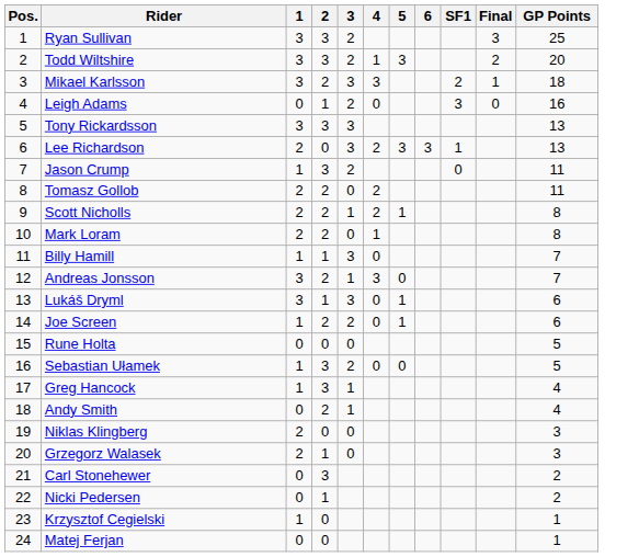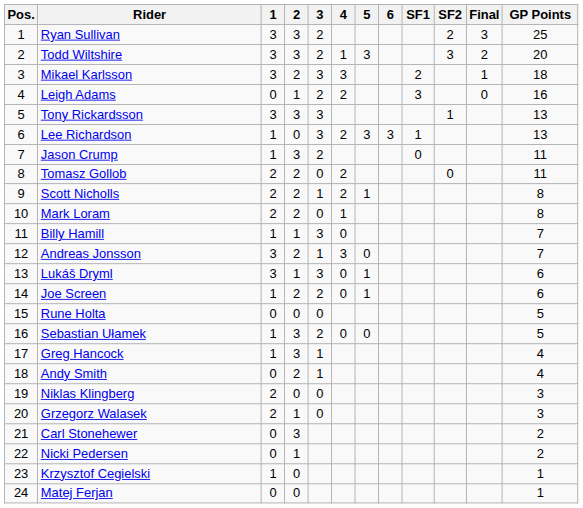+ column: SF2 | 2 | 3 | 1 | 0
Leigh Adams | 4: 0 -> 2
Lee Richardson | 1: 2 -> 1
